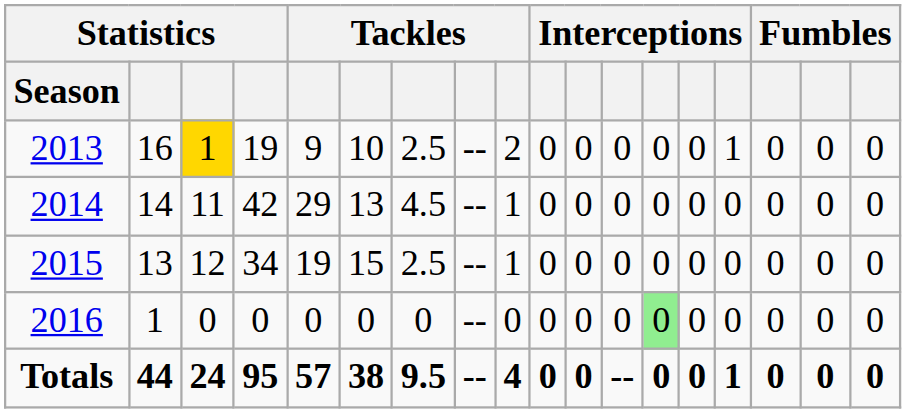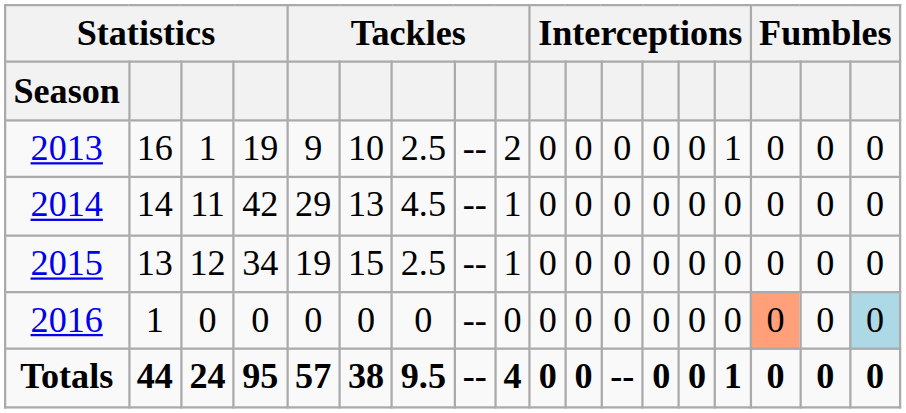2013 | column 3: gold background -> no background
2016 | column 13: lightgreen background -> no background
2016 | column 16: no background -> lightsalmon background
2016 | column 18: no background -> lightblue background
